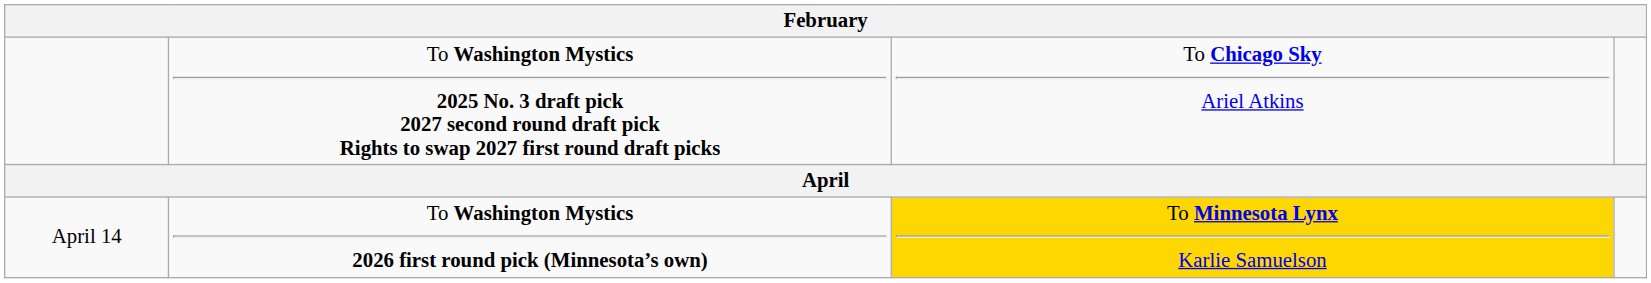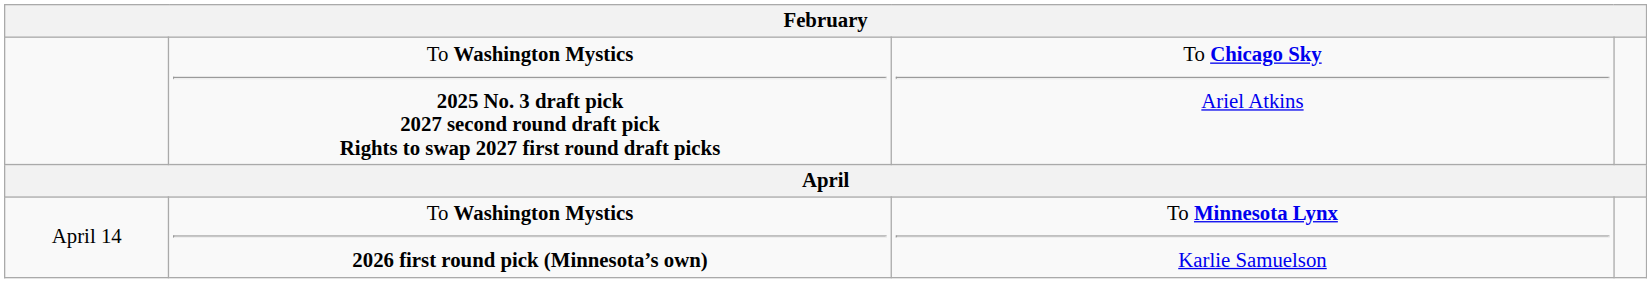April 14 | column 3: gold background -> no background
